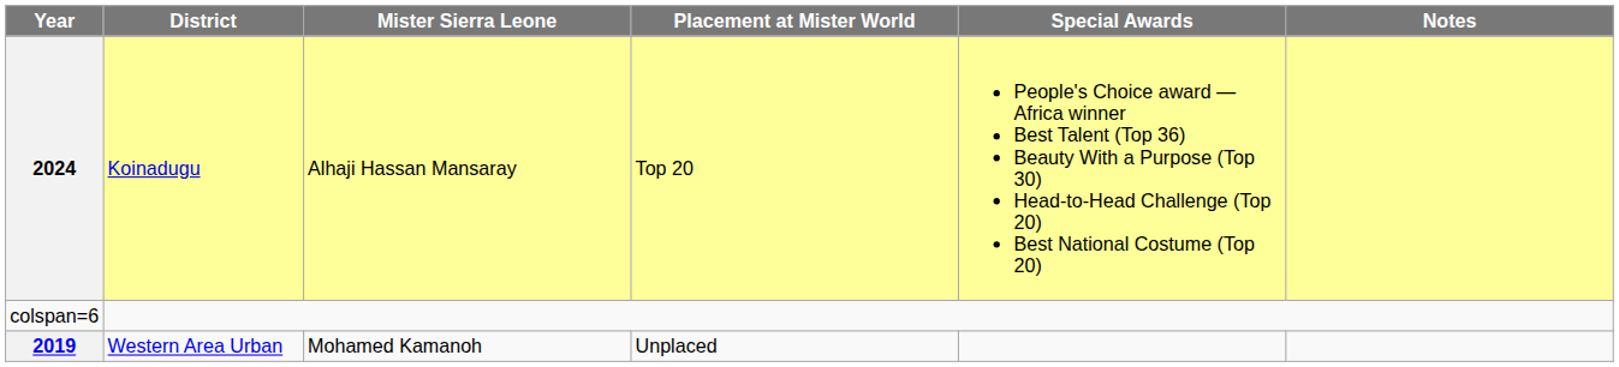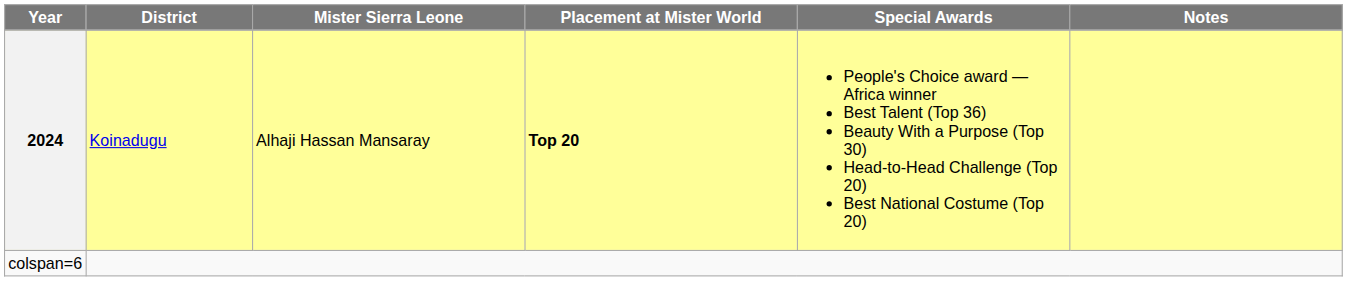Koinadugu | Placement at Mister World: normal -> bold
- row: 2019 | Western Area Urban | Mohamed Kamanoh | Unplaced
